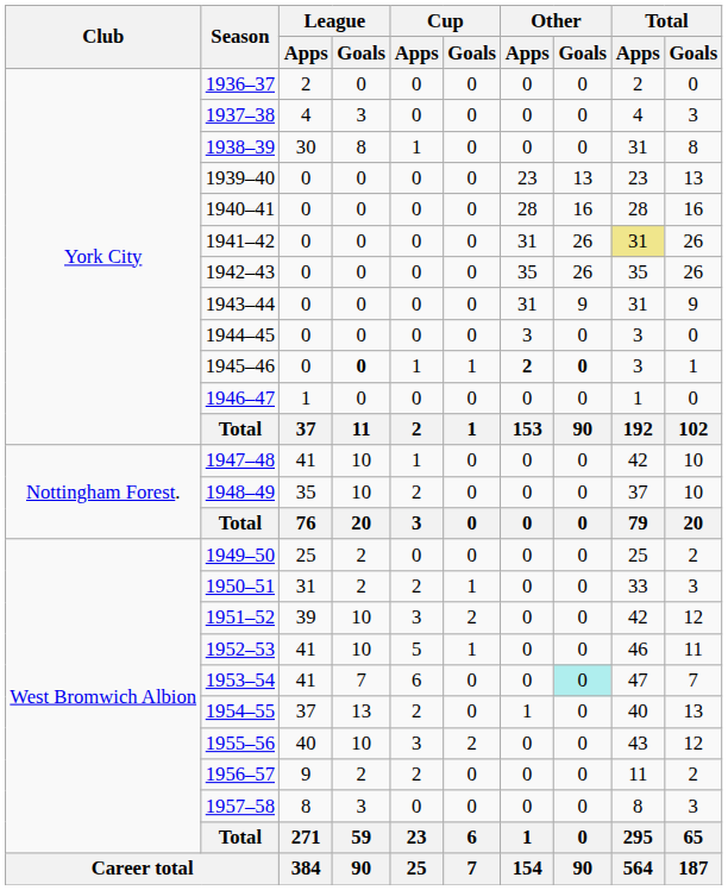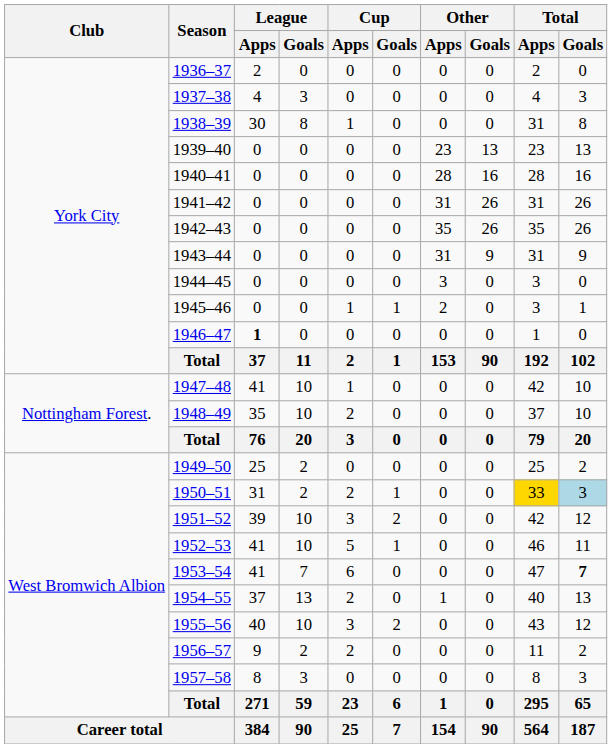1941–42 | Total / Apps: khaki background -> no background
1945–46 | League / Goals: bold -> normal
1945–46 | Other / Apps: bold -> normal
1945–46 | Other / Goals: bold -> normal
1946–47 | League / Apps: normal -> bold
1950–51 | Total / Apps: no background -> gold background
1950–51 | Total / Goals: no background -> lightblue background
1953–54 | Other / Goals: paleturquoise background -> no background
1953–54 | Total / Goals: normal -> bold
